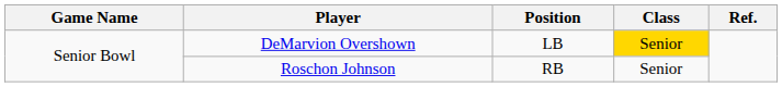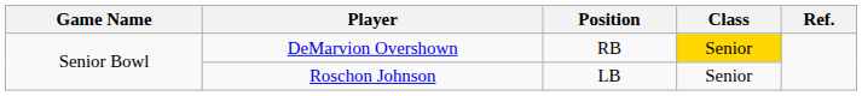DeMarvion Overshown | Position: LB -> RB
Roschon Johnson | Position: RB -> LB
